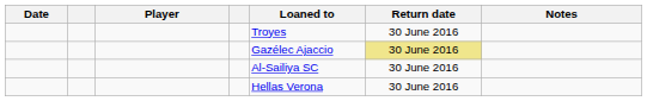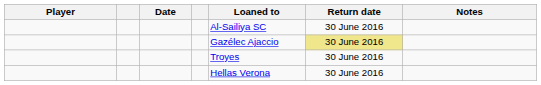columns swapped: Date <-> Player
row 2 | Loaned to: Troyes -> Al-Sailiya SC
row 4 | Loaned to: Al-Sailiya SC -> Troyes
